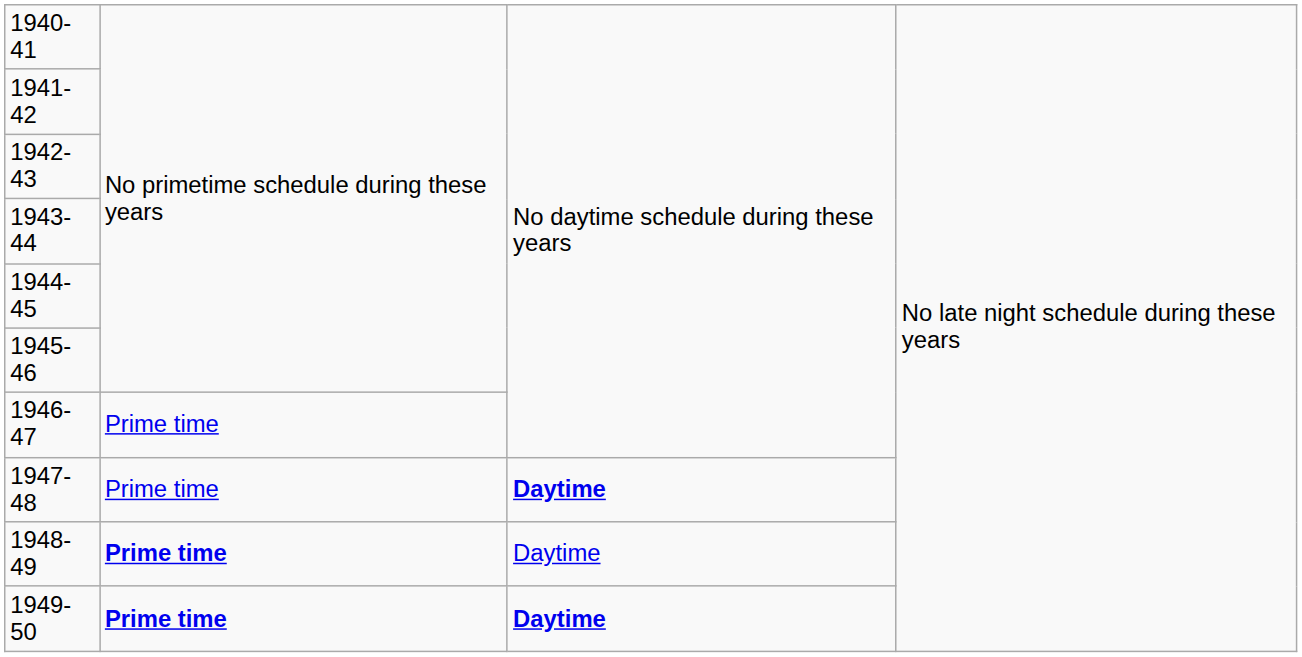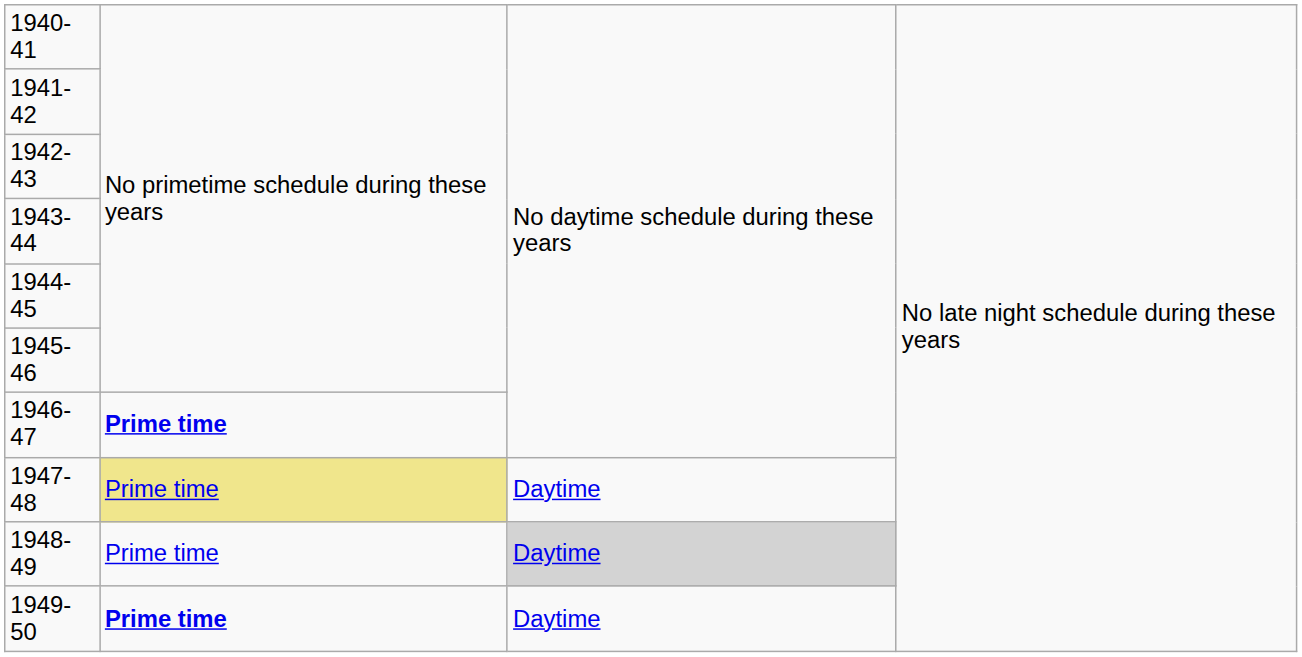1946-47 | column 2: normal -> bold
1947-48 | column 2: no background -> khaki background
1947-48 | column 3: bold -> normal
1948-49 | column 2: bold -> normal
1948-49 | column 3: no background -> lightgrey background
1949-50 | column 3: bold -> normal
